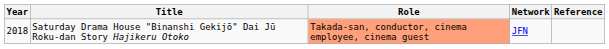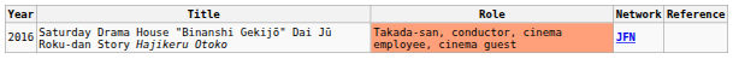row 2 | Year: 2018 -> 2016
row 2 | Network: normal -> bold
